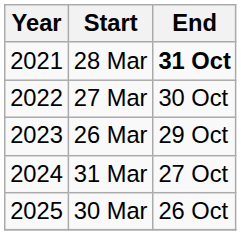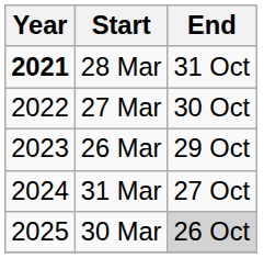28 Mar | Year: normal -> bold
28 Mar | End: bold -> normal
30 Mar | End: no background -> lightgrey background
